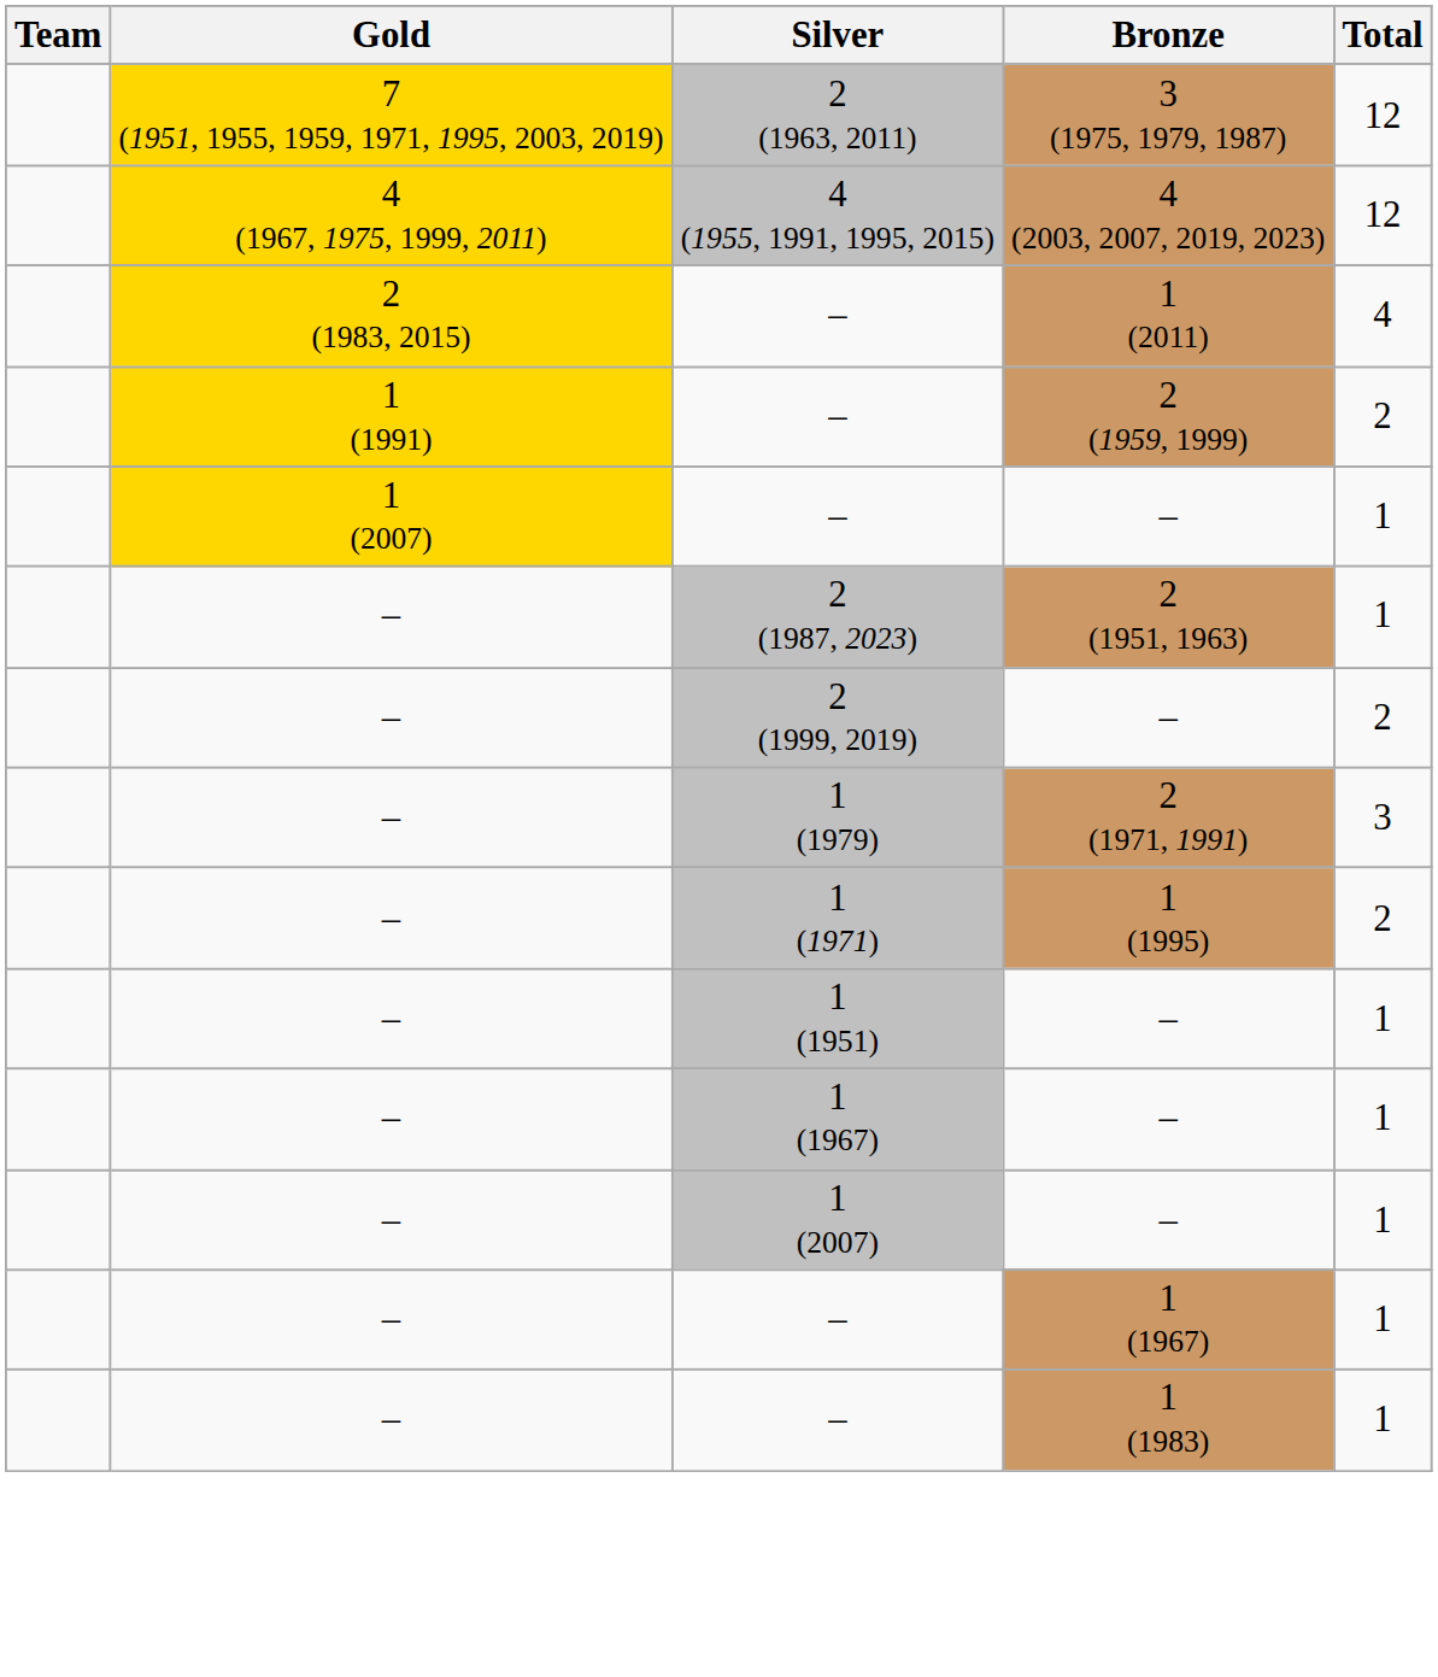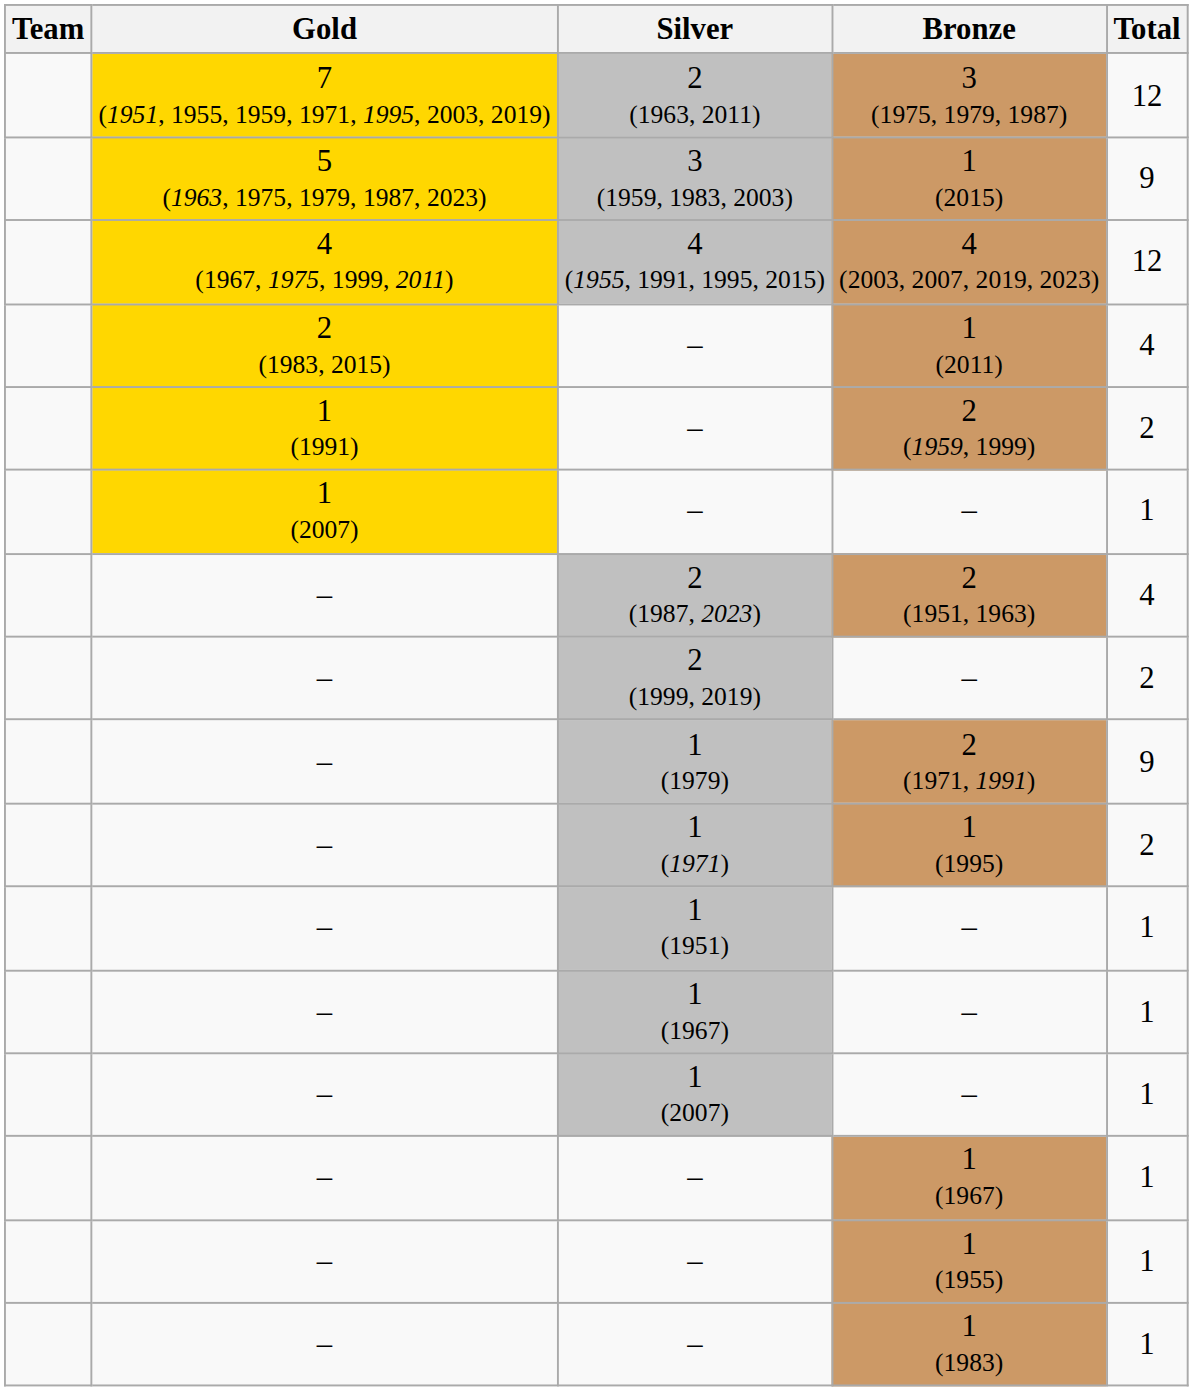+ row: 5 (1963, 1975, 1979, 1987, 2023) | 3 (1959, 1983, 2003) | 1 (2015) | 9
2 (1951, 1963) | Total: 1 -> 4
2 (1971, 1991) | Total: 3 -> 9
+ row: – | – | 1 (1955) | 1
